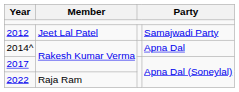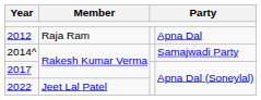2012 | Member: Jeet Lal Patel -> Raja Ram
2012 | column 4: Samajwadi Party -> Apna Dal
2014^ | column 4: Apna Dal -> Samajwadi Party
2022 | Member: Raja Ram -> Jeet Lal Patel
